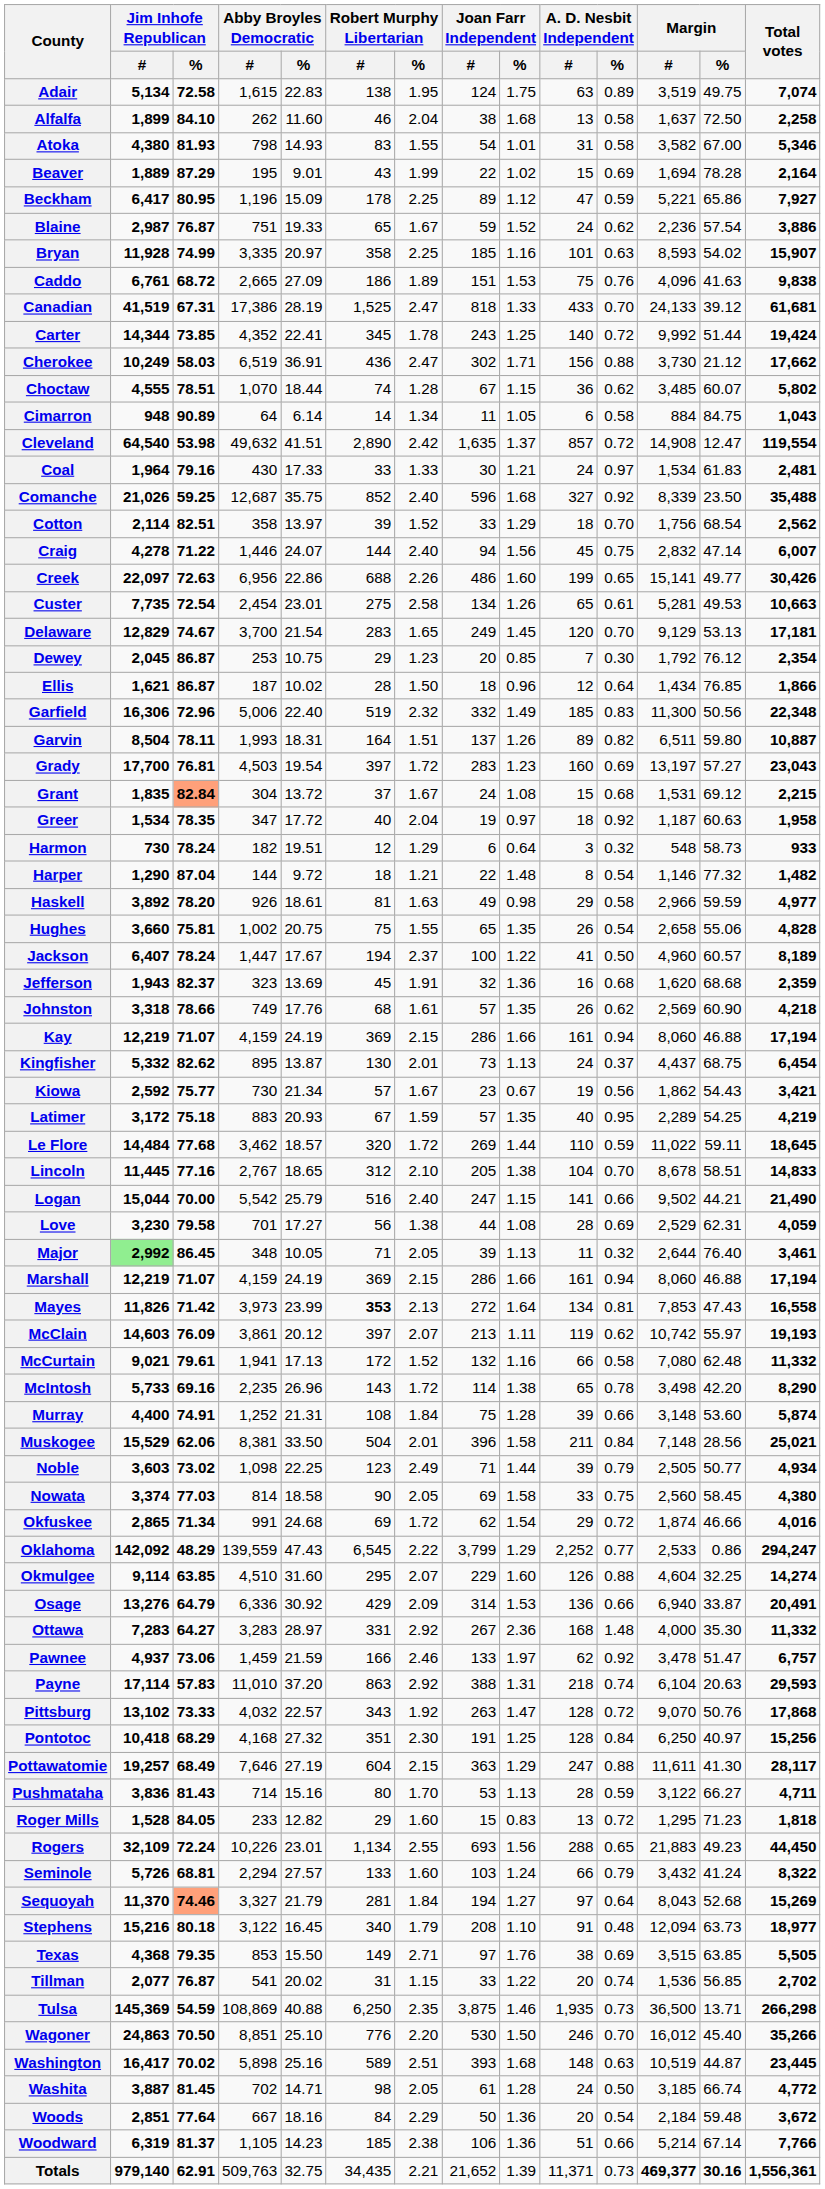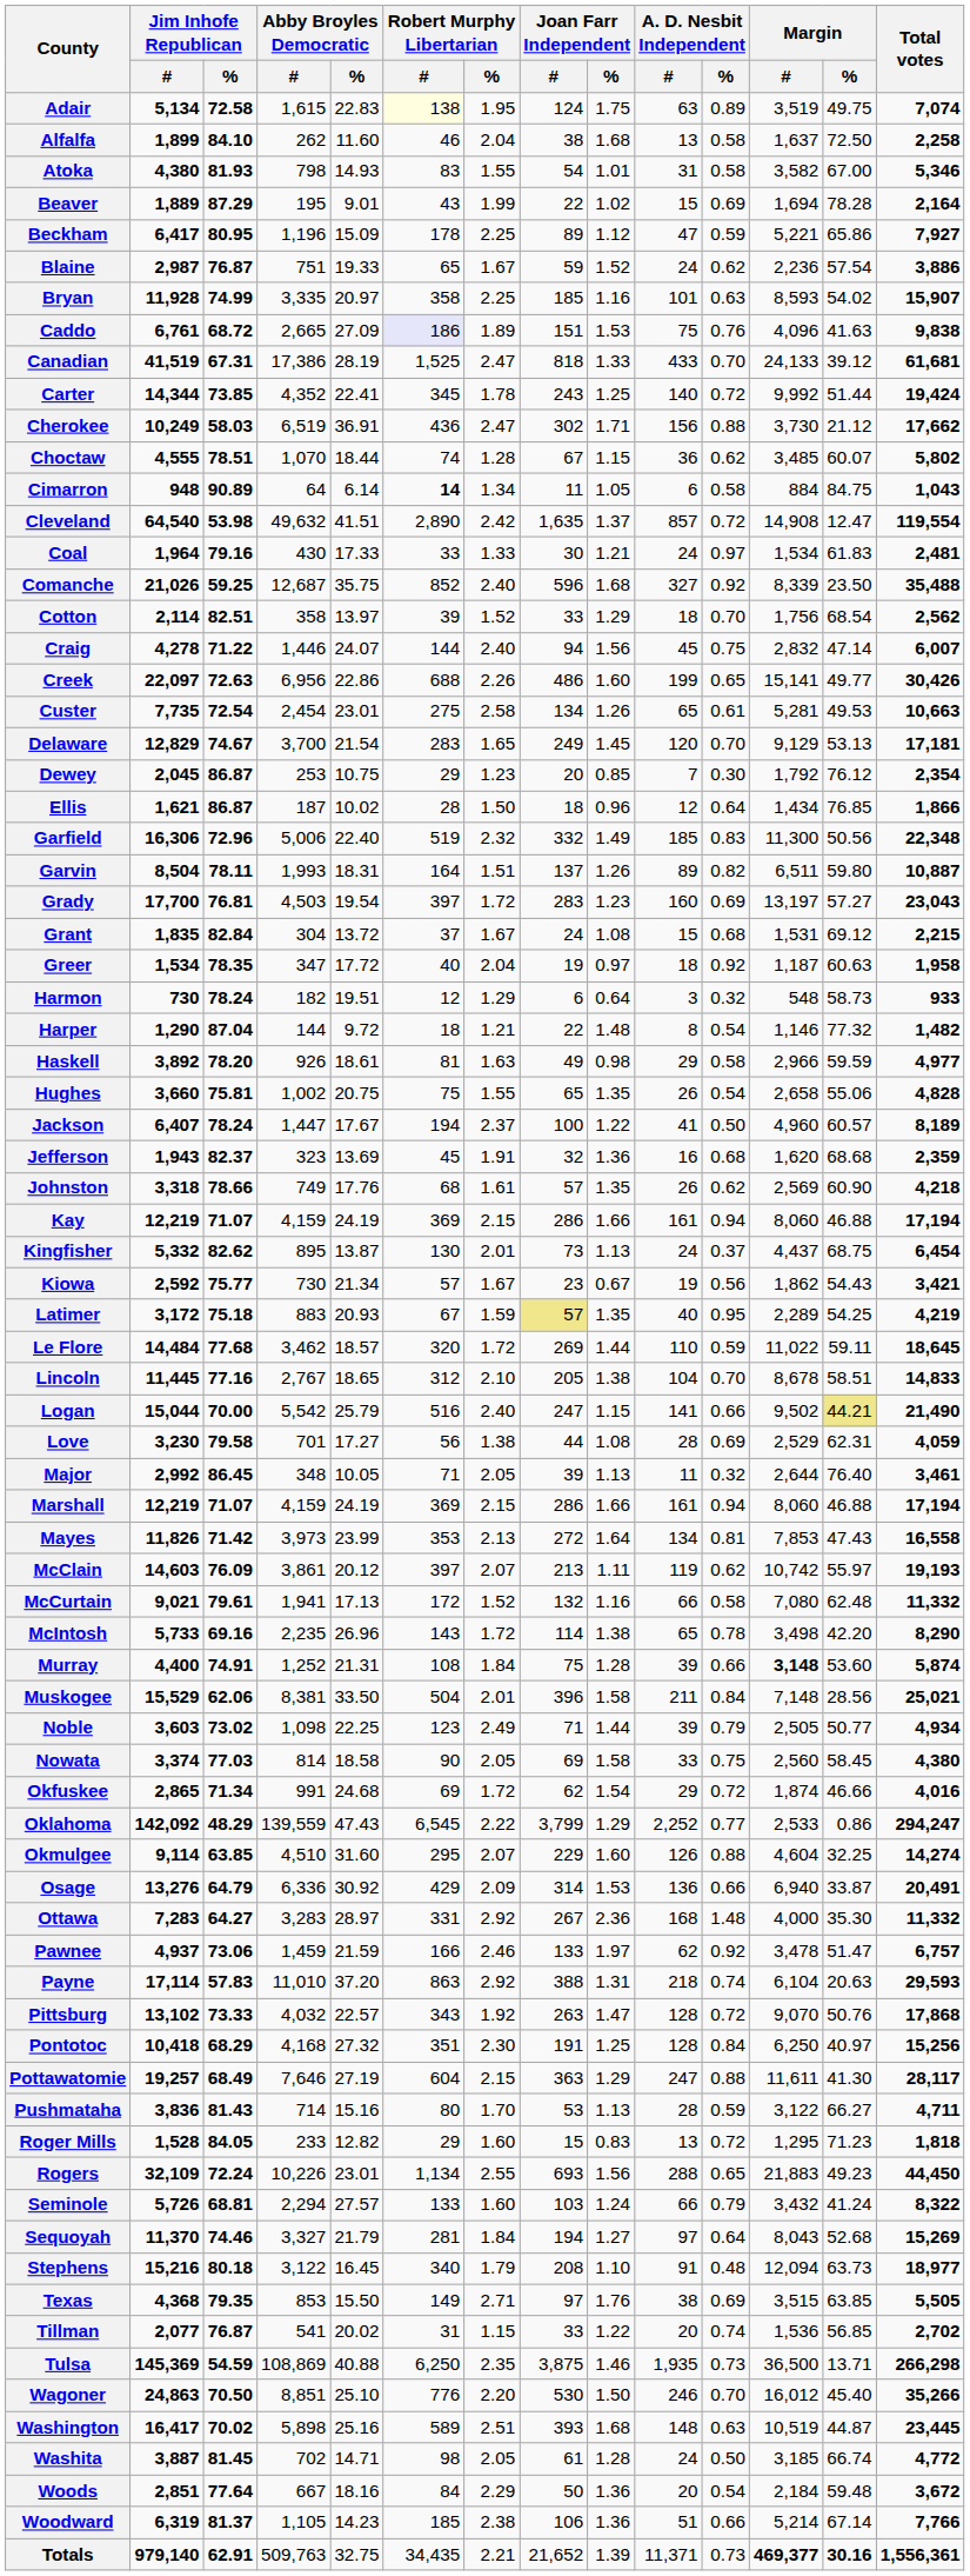Adair | Robert Murphy Libertarian / #: no background -> lightyellow background
Caddo | Robert Murphy Libertarian / #: no background -> lavender background
Cimarron | Robert Murphy Libertarian / #: normal -> bold
Grant | Jim Inhofe Republican / %: lightsalmon background -> no background
Latimer | Joan Farr Independent / #: no background -> khaki background
Logan | Margin / %: no background -> khaki background
Major | Jim Inhofe Republican / #: lightgreen background -> no background
Mayes | Robert Murphy Libertarian / #: bold -> normal
Murray | Margin / #: normal -> bold
Sequoyah | Jim Inhofe Republican / %: lightsalmon background -> no background
